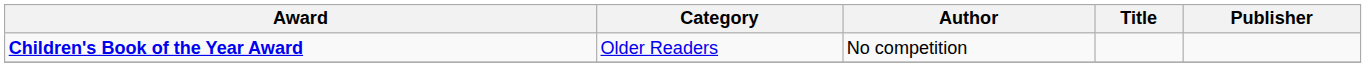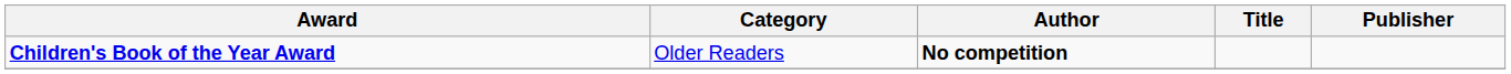Children's Book of the Year Award | Author: normal -> bold
